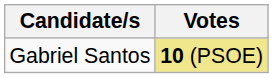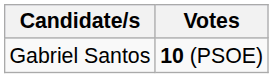Gabriel Santos | Votes: khaki background -> no background
